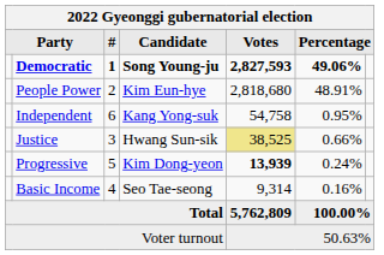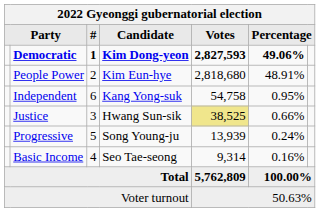Democratic | Candidate: Song Young-ju -> Kim Dong-yeon
Progressive | Candidate: Kim Dong-yeon -> Song Young-ju
Progressive | Votes: bold -> normal
